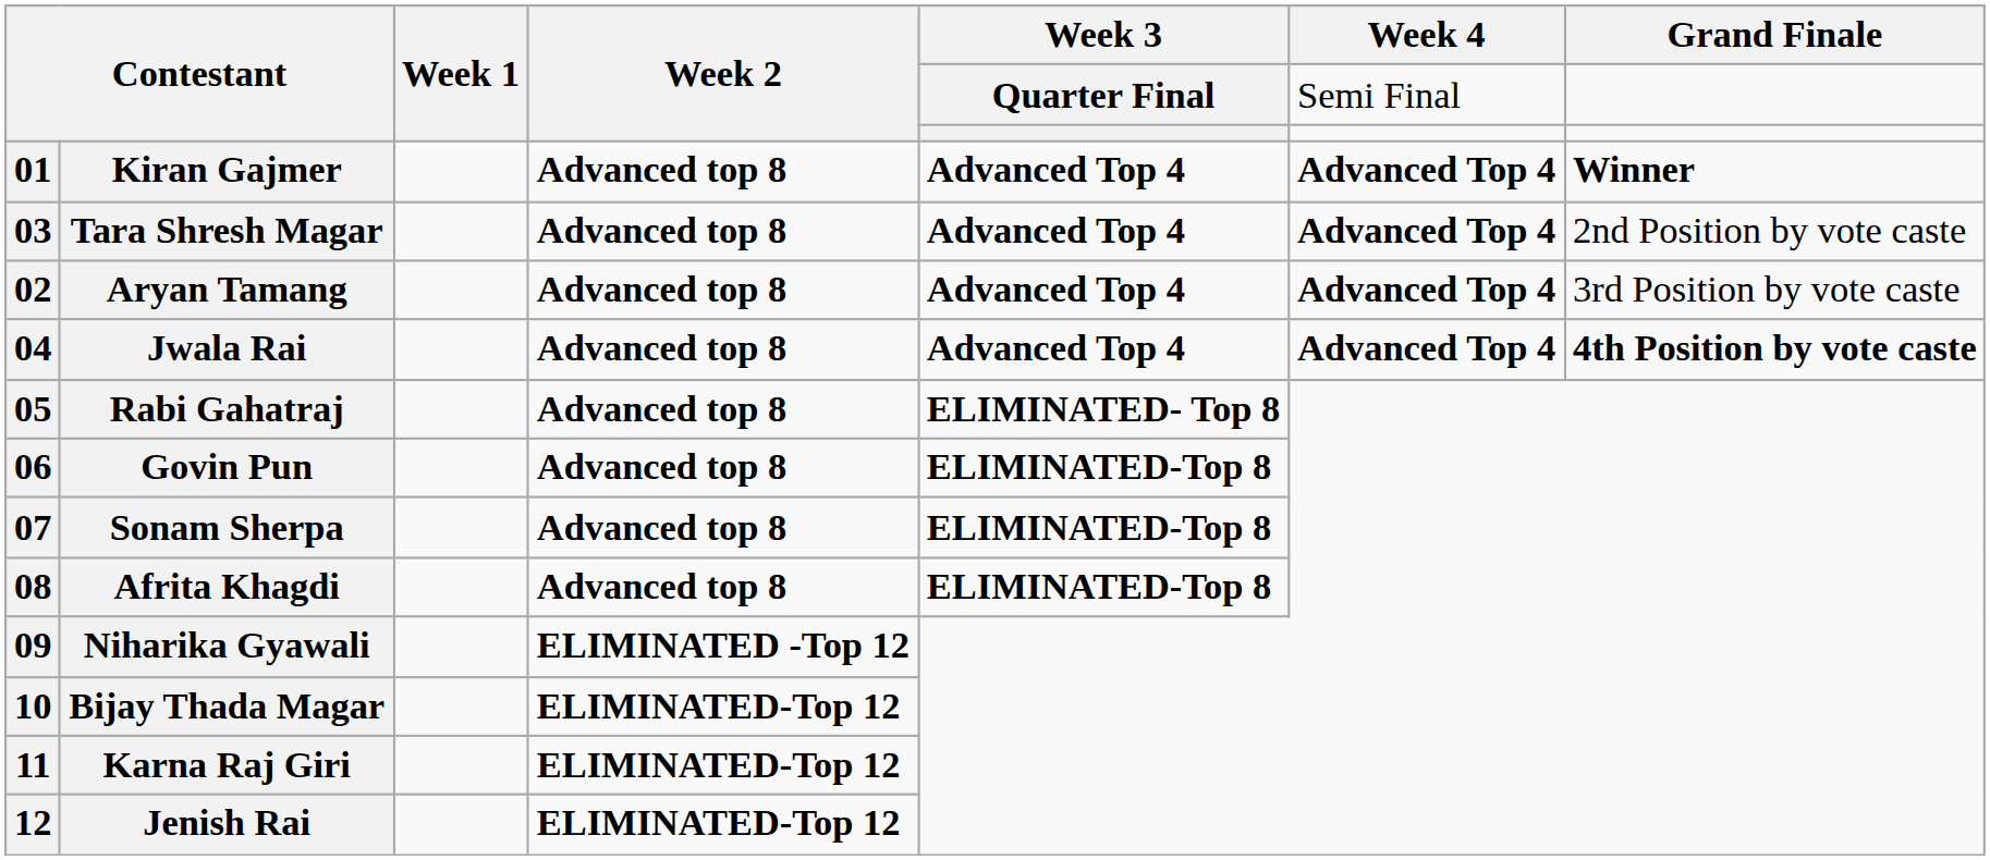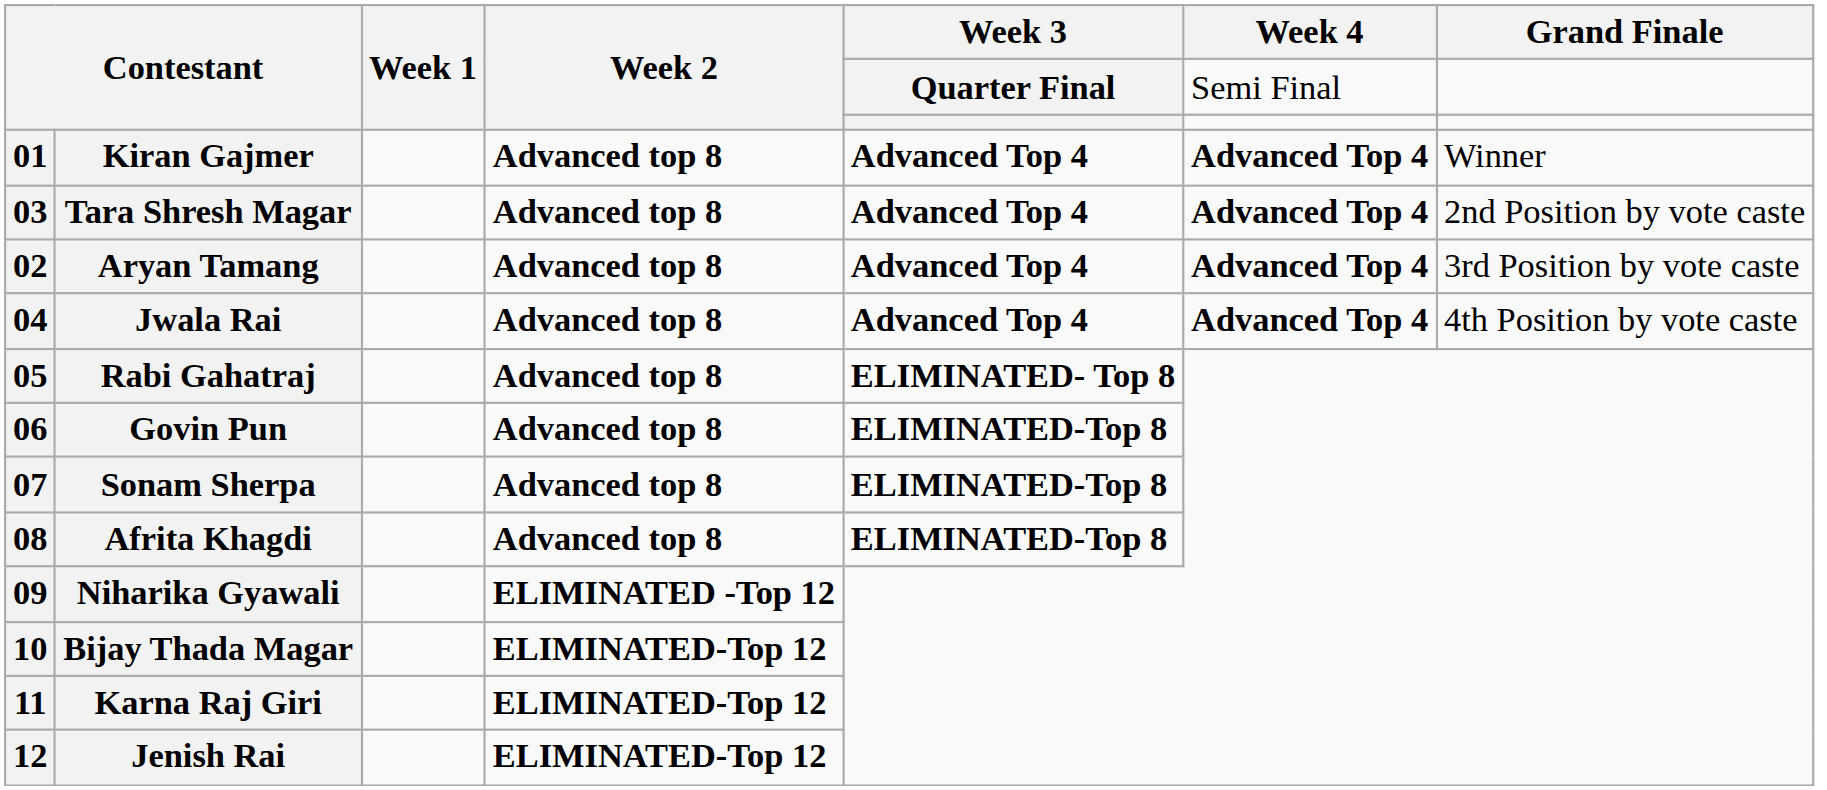Kiran Gajmer | Grand Finale: bold -> normal
Jwala Rai | Grand Finale: bold -> normal
